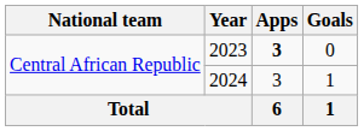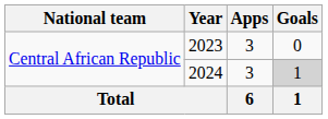2023 | Apps: bold -> normal
2024 | Goals: no background -> lightgrey background
